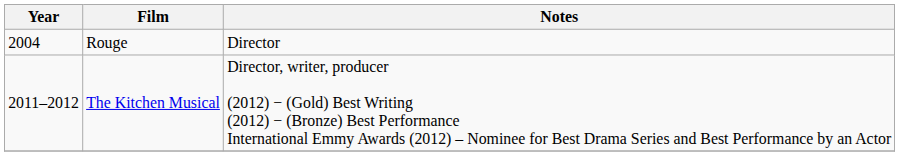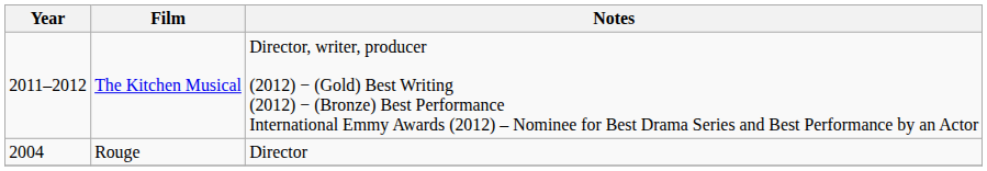rows swapped: Rouge <-> The Kitchen Musical
